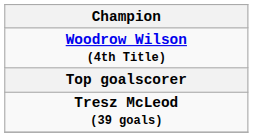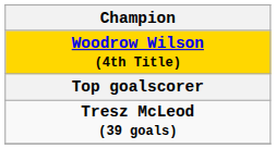row 2 | column 1: no background -> gold background
